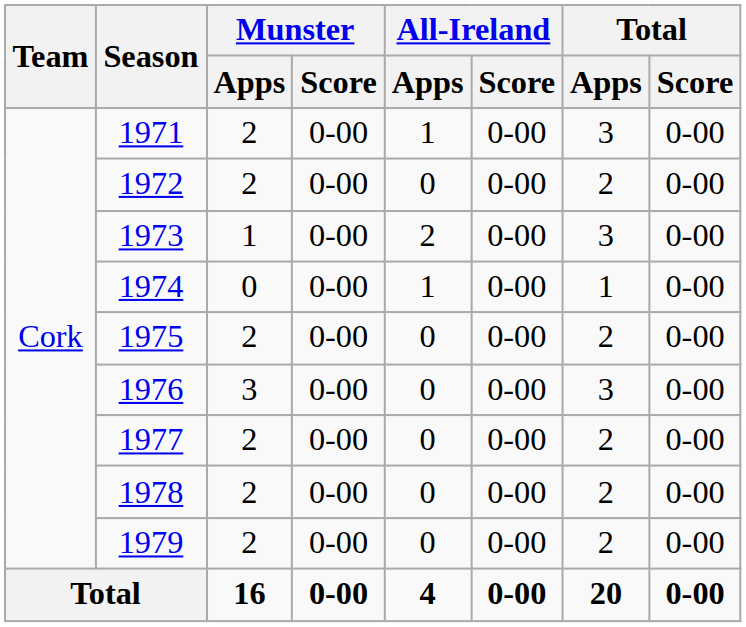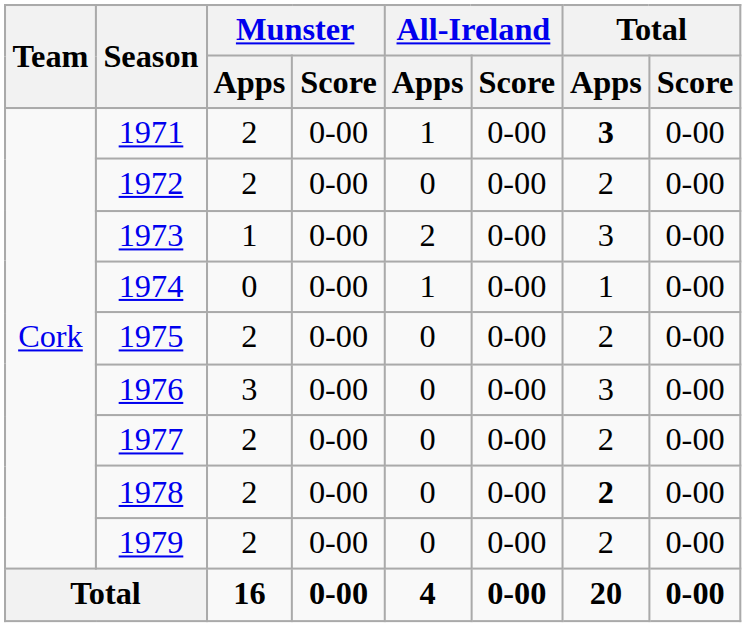1971 | Total / Apps: normal -> bold
1978 | Total / Apps: normal -> bold
